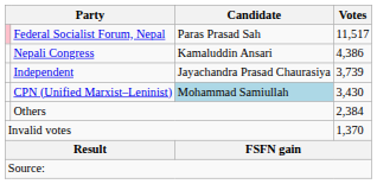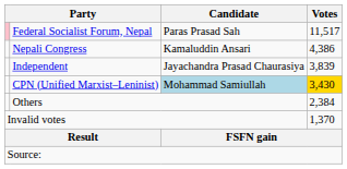Independent | Votes: 3,739 -> 3,839
CPN (Unified Marxist–Leninist) | Votes: no background -> gold background
